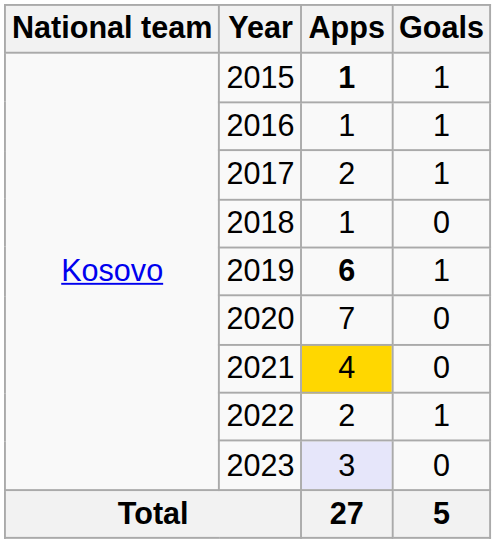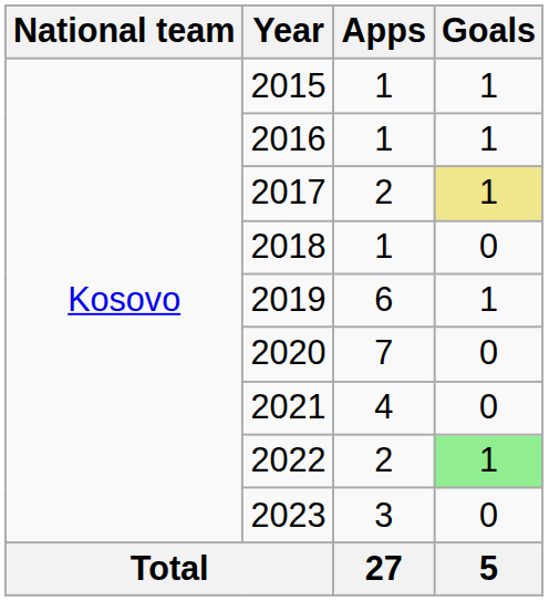2015 | Apps: bold -> normal
2017 | Goals: no background -> khaki background
2019 | Apps: bold -> normal
2021 | Apps: gold background -> no background
2022 | Goals: no background -> lightgreen background
2023 | Apps: lavender background -> no background
